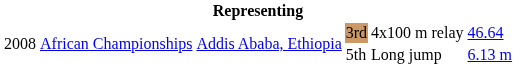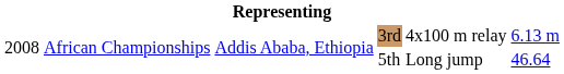3rd | column 6: 46.64 -> 6.13 m
5th | column 6: 6.13 m -> 46.64
